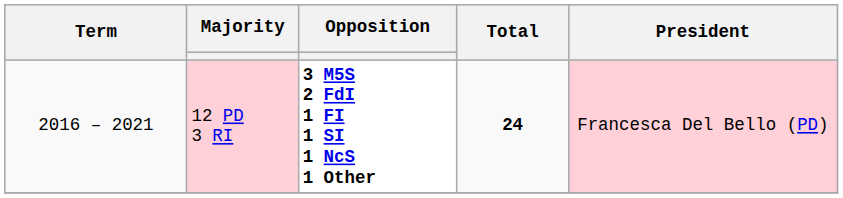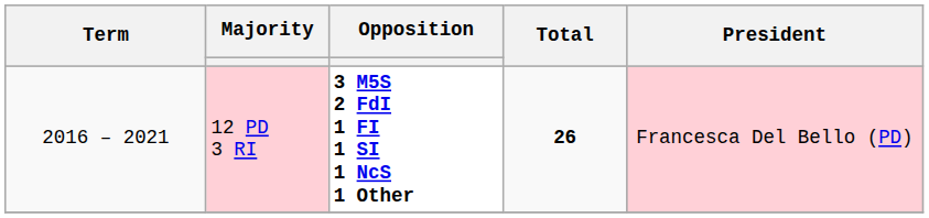12 PD 3 RI | Total: 24 -> 26
